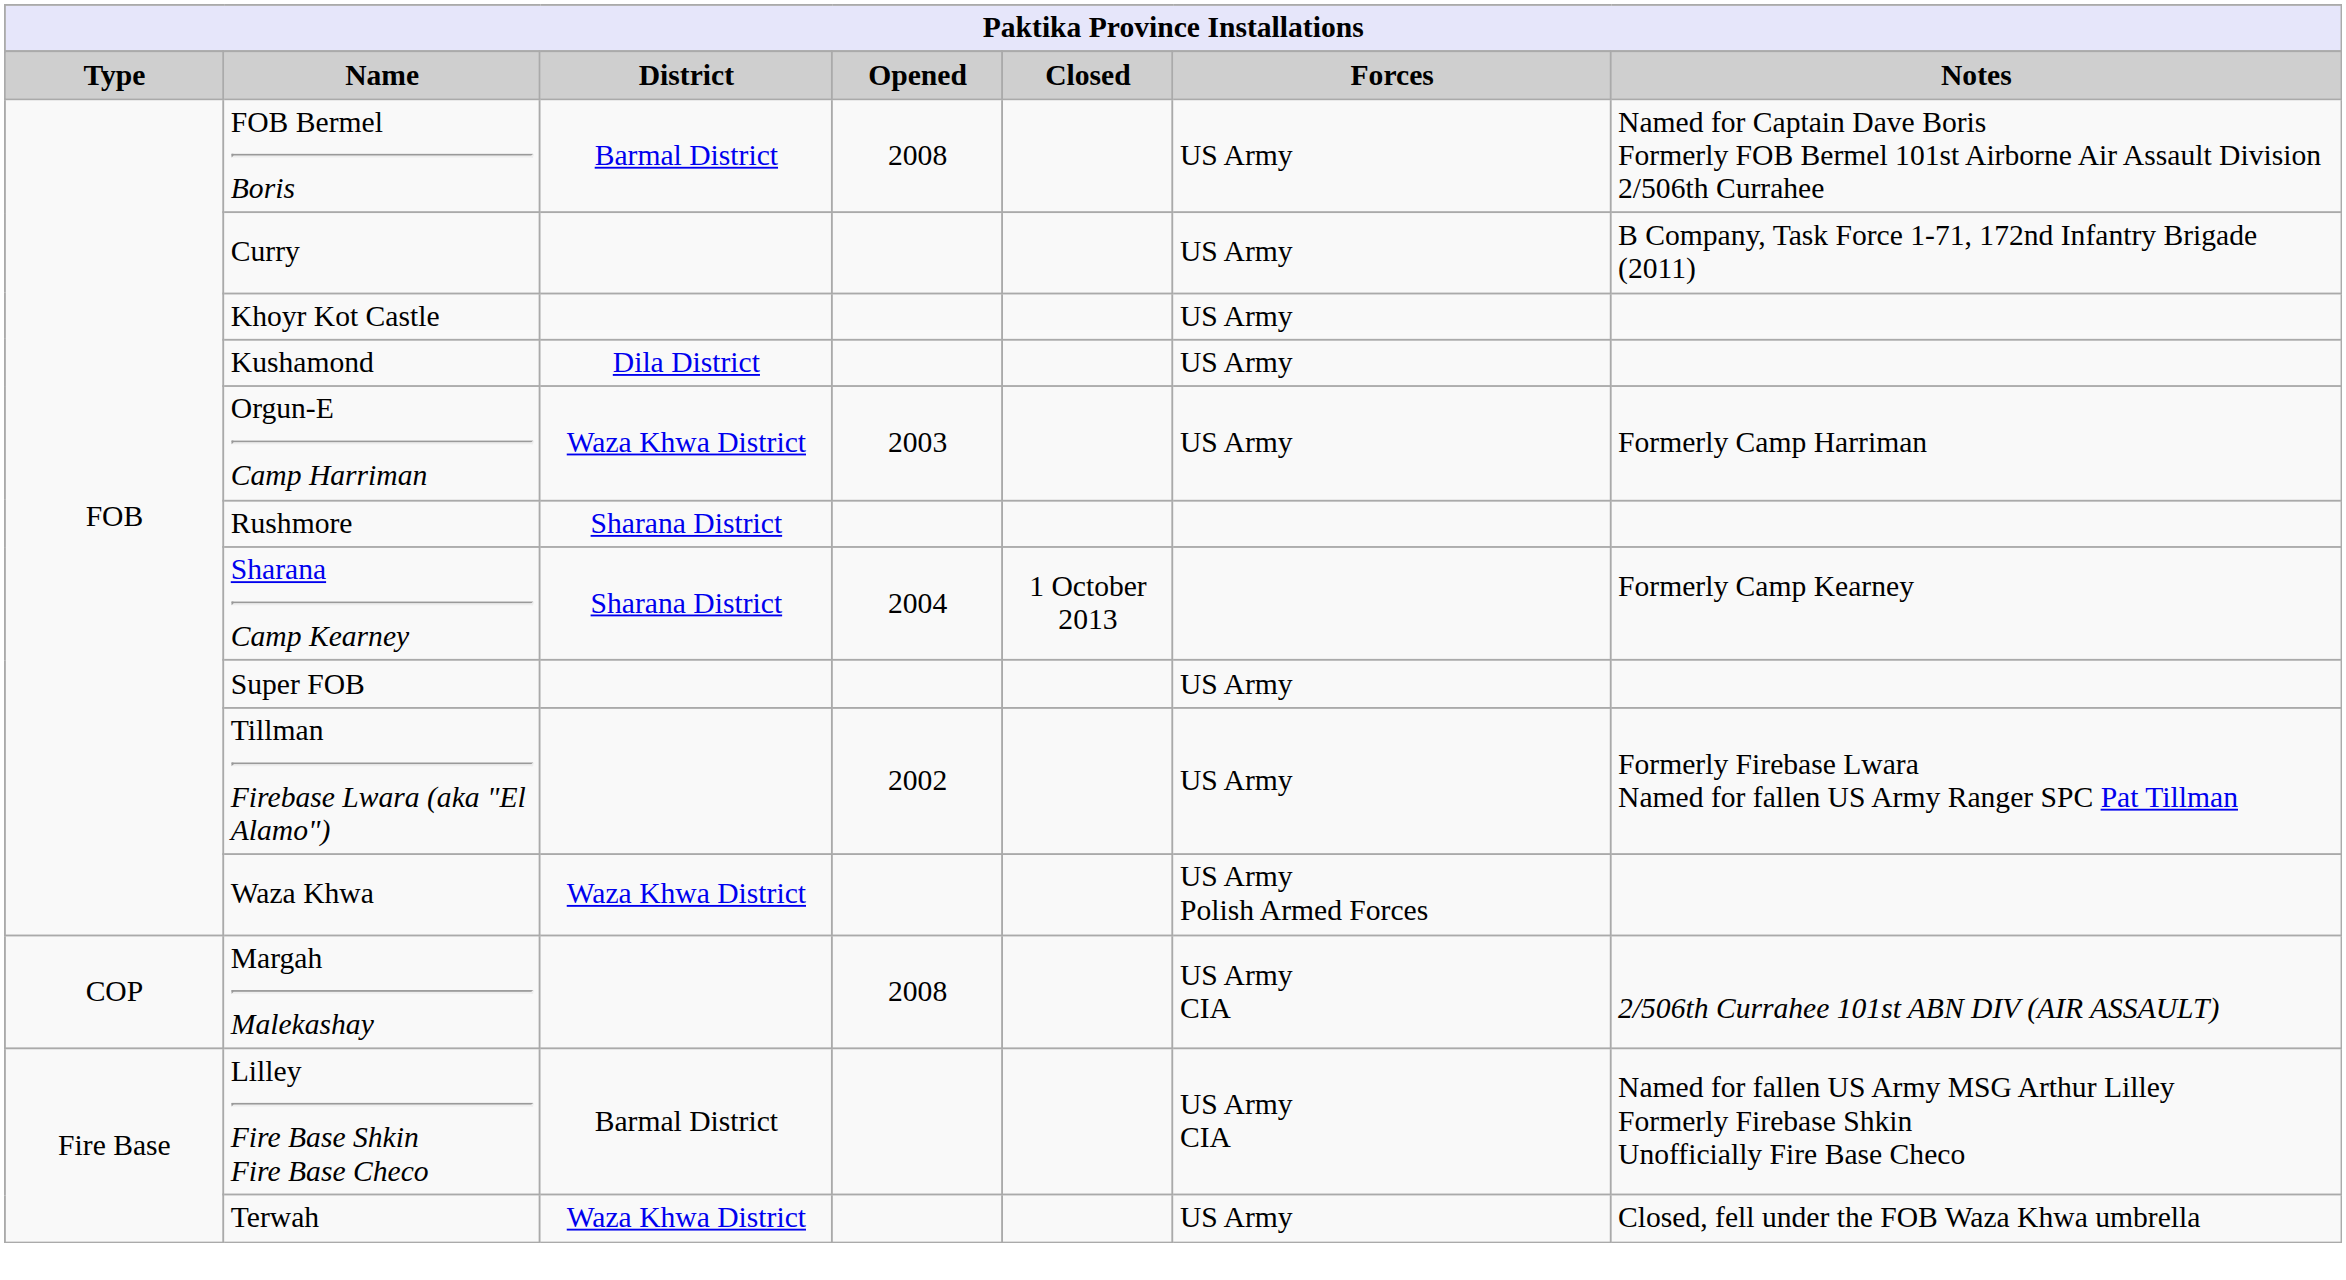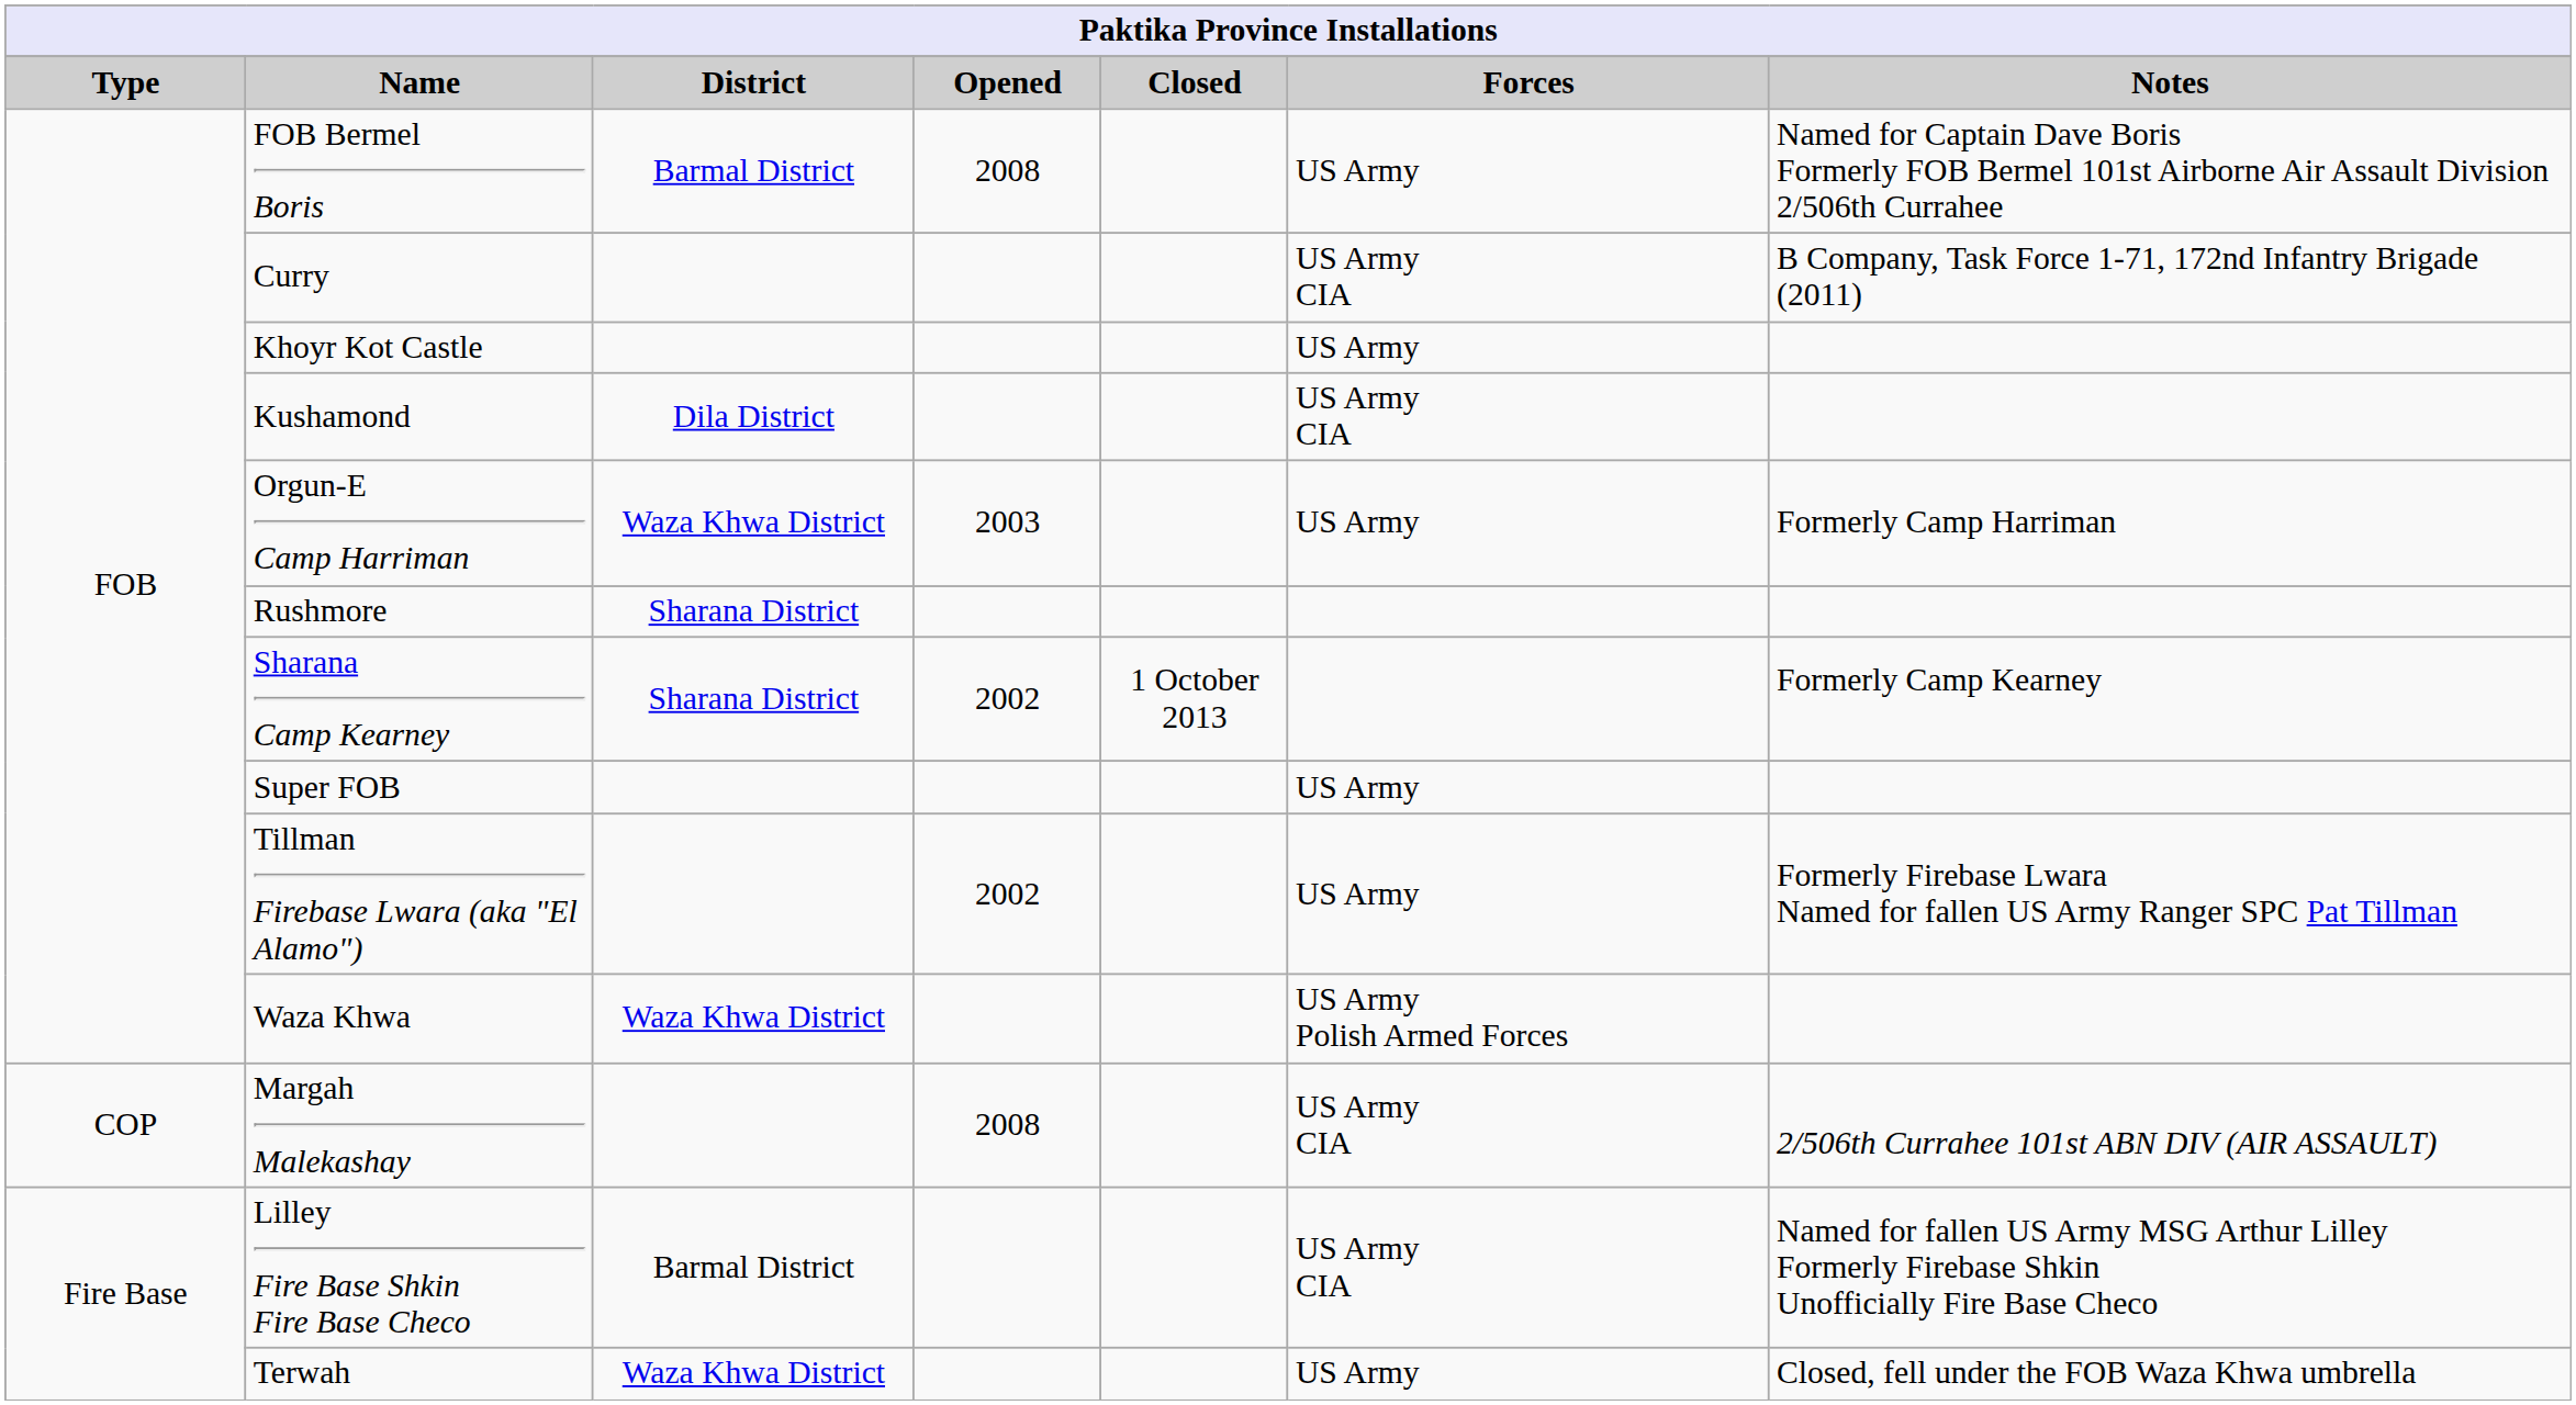Curry | Forces: US Army -> US Army CIA
Kushamond | Forces: US Army -> US Army CIA
Sharana Camp Kearney | Opened: 2004 -> 2002
